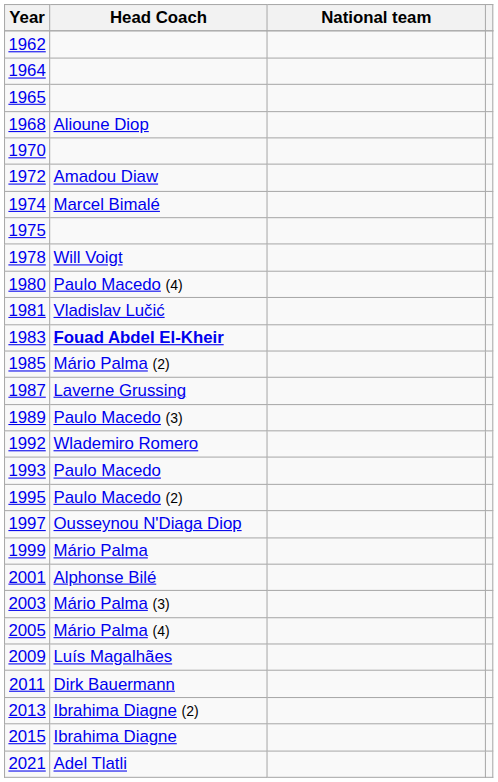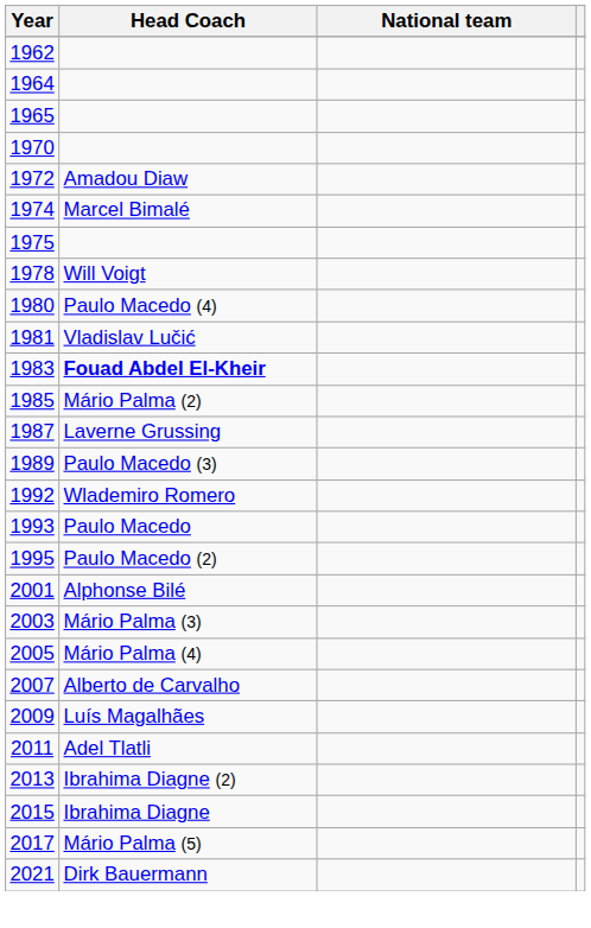- row: 1968 | Alioune Diop
- row: 1997 | Ousseynou N'Diaga Diop
- row: 1999 | Mário Palma
+ row: 2007 | Alberto de Carvalho
2011 | Head Coach: Dirk Bauermann -> Adel Tlatli
+ row: 2017 | Mário Palma (5)
2021 | Head Coach: Adel Tlatli -> Dirk Bauermann
